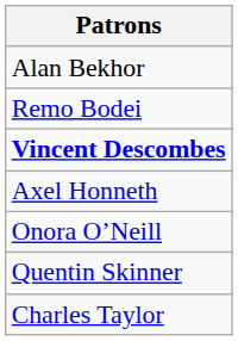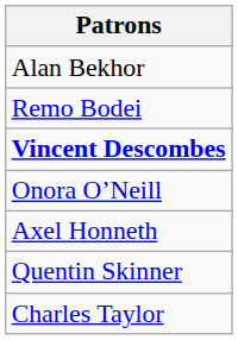row 5 | column 1: Axel Honneth -> Onora O’Neill
row 6 | column 1: Onora O’Neill -> Axel Honneth
